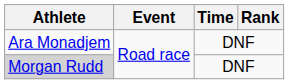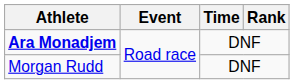Ara Monadjem | Athlete: normal -> bold
Morgan Rudd | Athlete: lightgrey background -> no background
